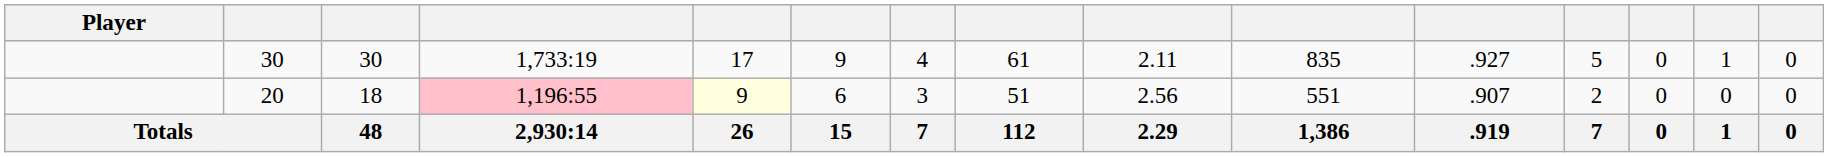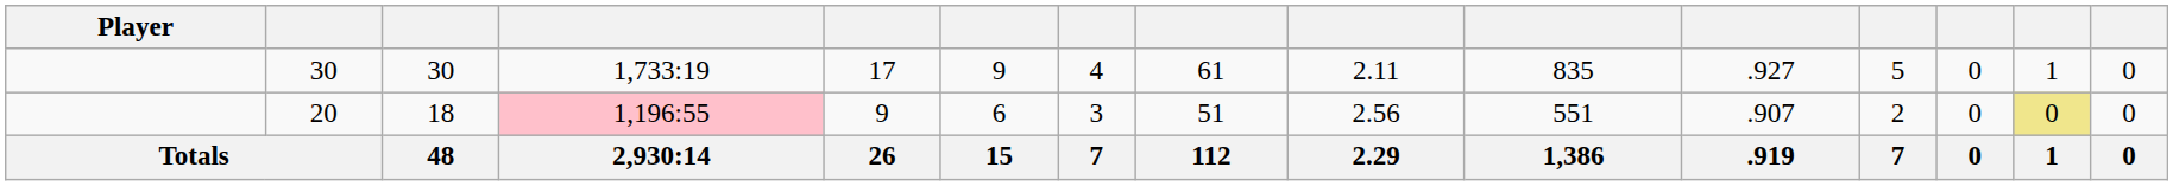20 | column 5: lightyellow background -> no background
20 | column 14: no background -> khaki background
